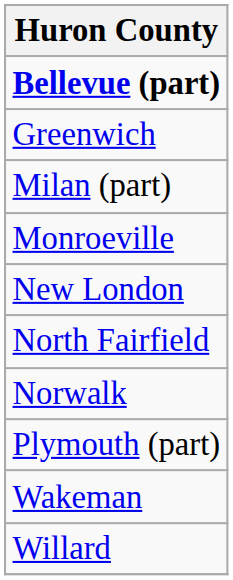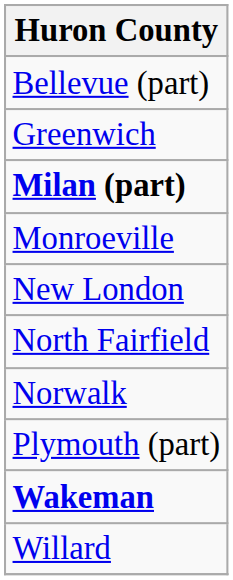row 2 | column 1: bold -> normal
row 4 | column 1: normal -> bold
row 10 | column 1: normal -> bold
